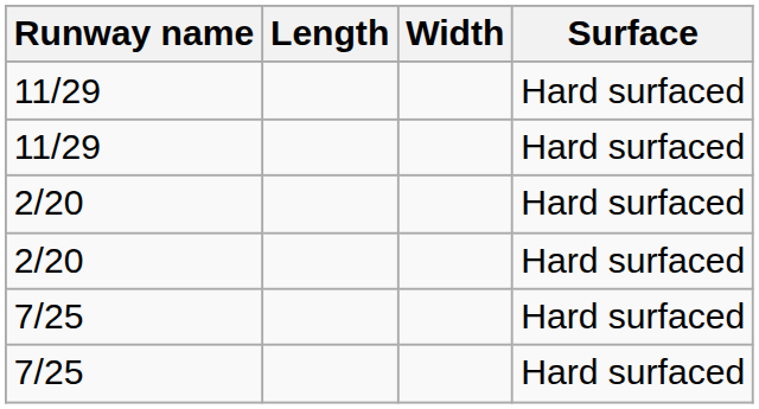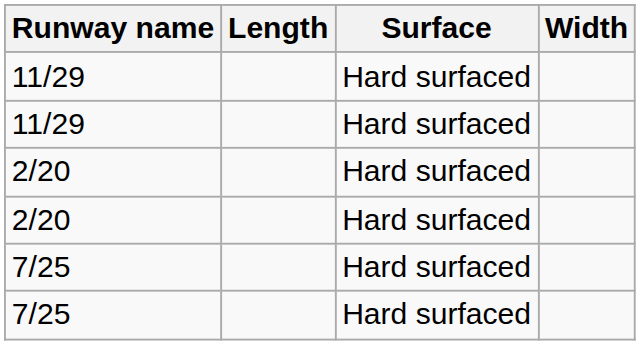columns swapped: Width <-> Surface
